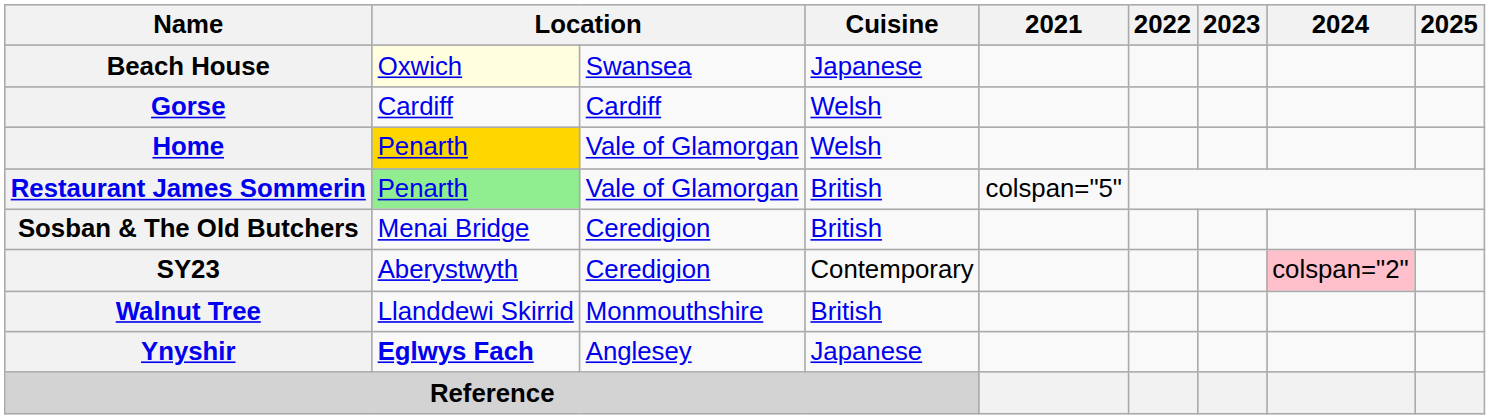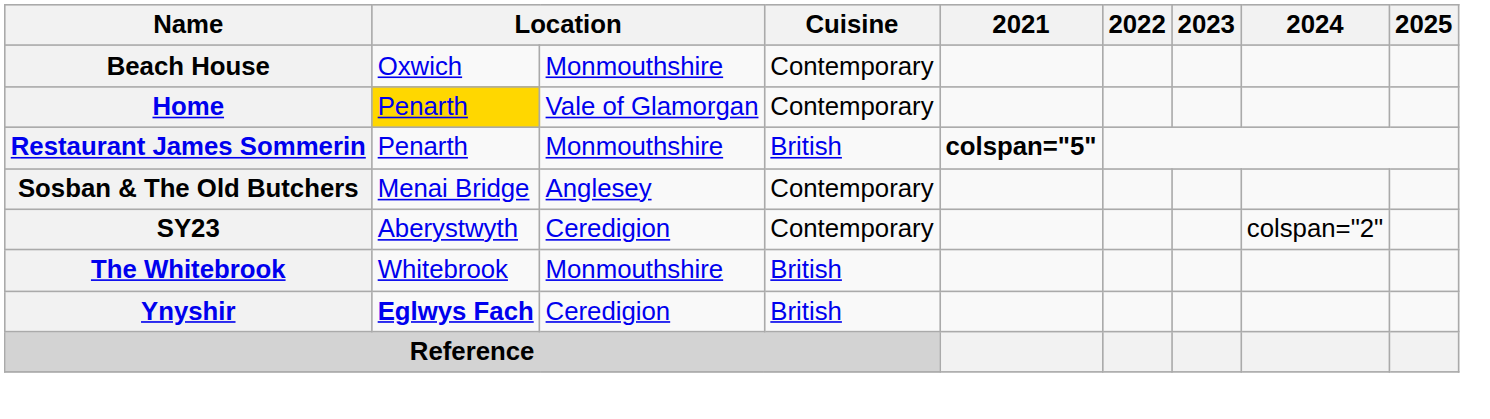Beach House | column 2: lightyellow background -> no background
Beach House | column 3: Swansea -> Monmouthshire
Beach House | Cuisine: Japanese -> Contemporary
- row: Gorse | Cardiff | Cardiff | Welsh
Home | Cuisine: Welsh -> Contemporary
Restaurant James Sommerin | column 2: lightgreen background -> no background
Restaurant James Sommerin | column 3: Vale of Glamorgan -> Monmouthshire
Restaurant James Sommerin | 2021: normal -> bold
Sosban & The Old Butchers | column 3: Ceredigion -> Anglesey
Sosban & The Old Butchers | Cuisine: British -> Contemporary
SY23 | 2024: pink background -> no background
+ row: The Whitebrook | Whitebrook | Monmouthshire | British
- row: Walnut Tree | Llanddewi Skirrid | Monmouthshire | British
Ynyshir | column 3: Anglesey -> Ceredigion
Ynyshir | Cuisine: Japanese -> British
